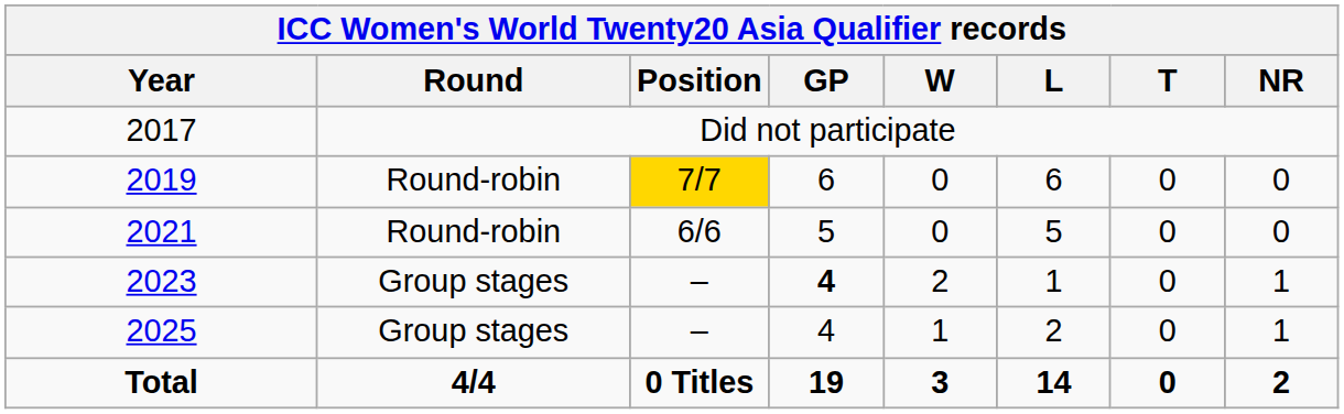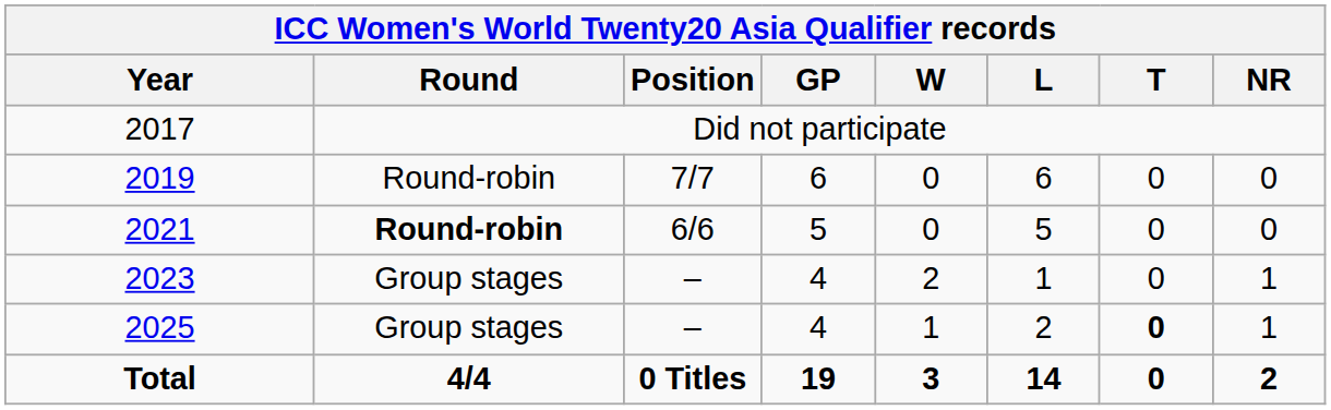2019 | Position: gold background -> no background
2021 | Round: normal -> bold
2023 | GP: bold -> normal
2025 | T: normal -> bold
